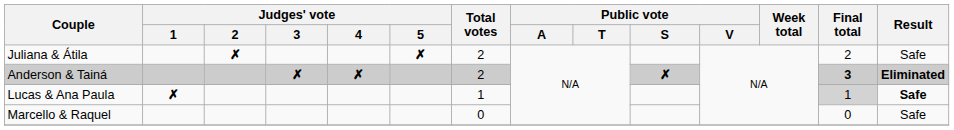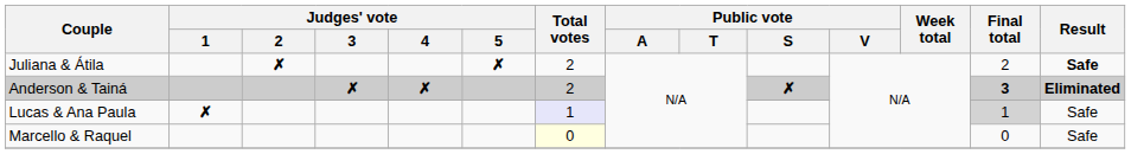Juliana & Átila | Result: normal -> bold
Lucas & Ana Paula | Total votes: no background -> lavender background
Lucas & Ana Paula | Result: bold -> normal
Marcello & Raquel | Total votes: no background -> lightyellow background
